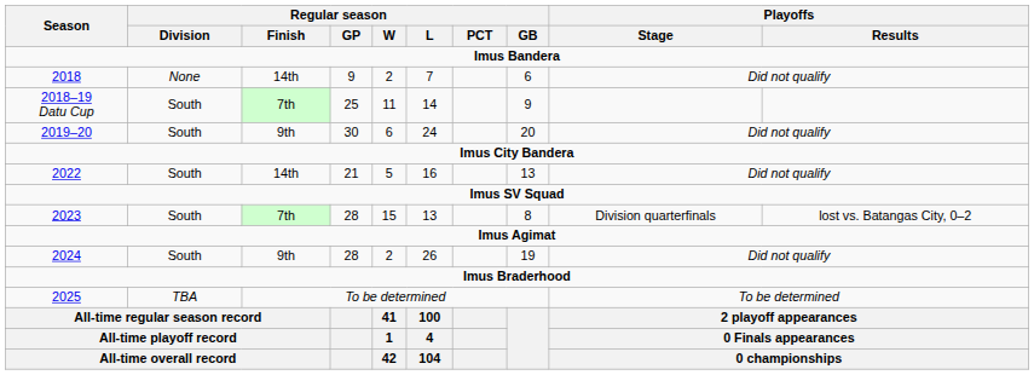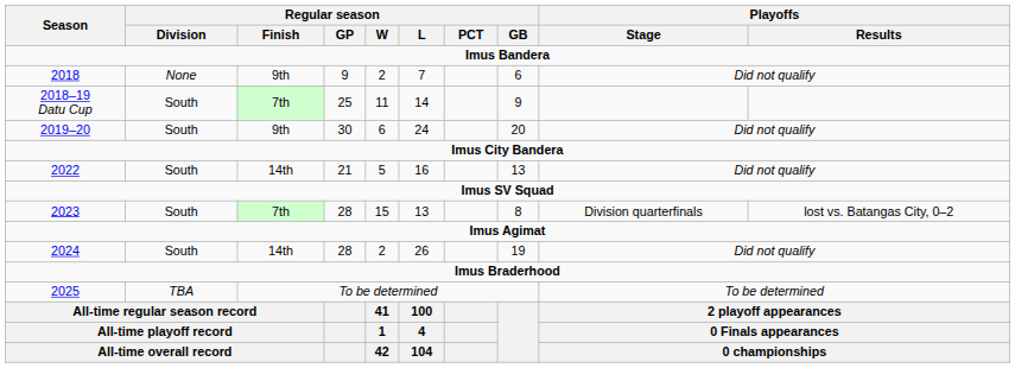2018 | Regular season / Finish: 14th -> 9th
2024 | Regular season / Finish: 9th -> 14th
